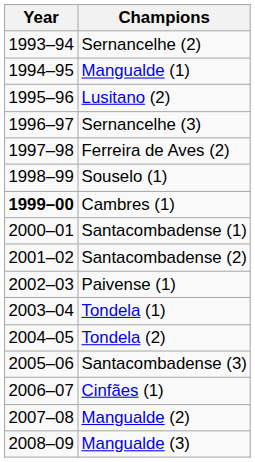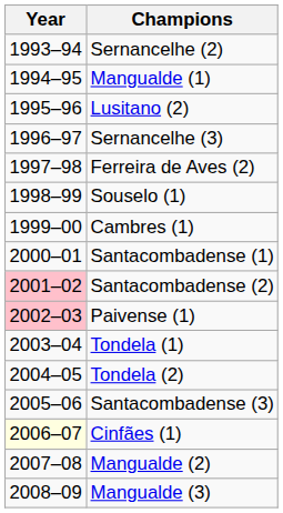Cambres (1) | Year: bold -> normal
Santacombadense (2) | Year: no background -> pink background
Paivense (1) | Year: no background -> pink background
Cinfães (1) | Year: no background -> lightyellow background
